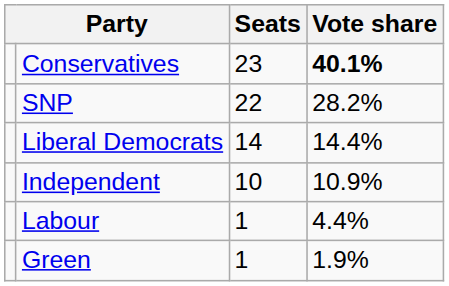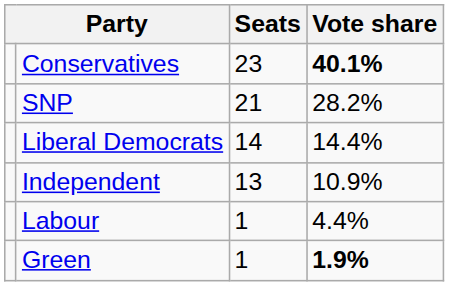SNP | Seats: 22 -> 21
Independent | Seats: 10 -> 13
Green | Vote share: normal -> bold
